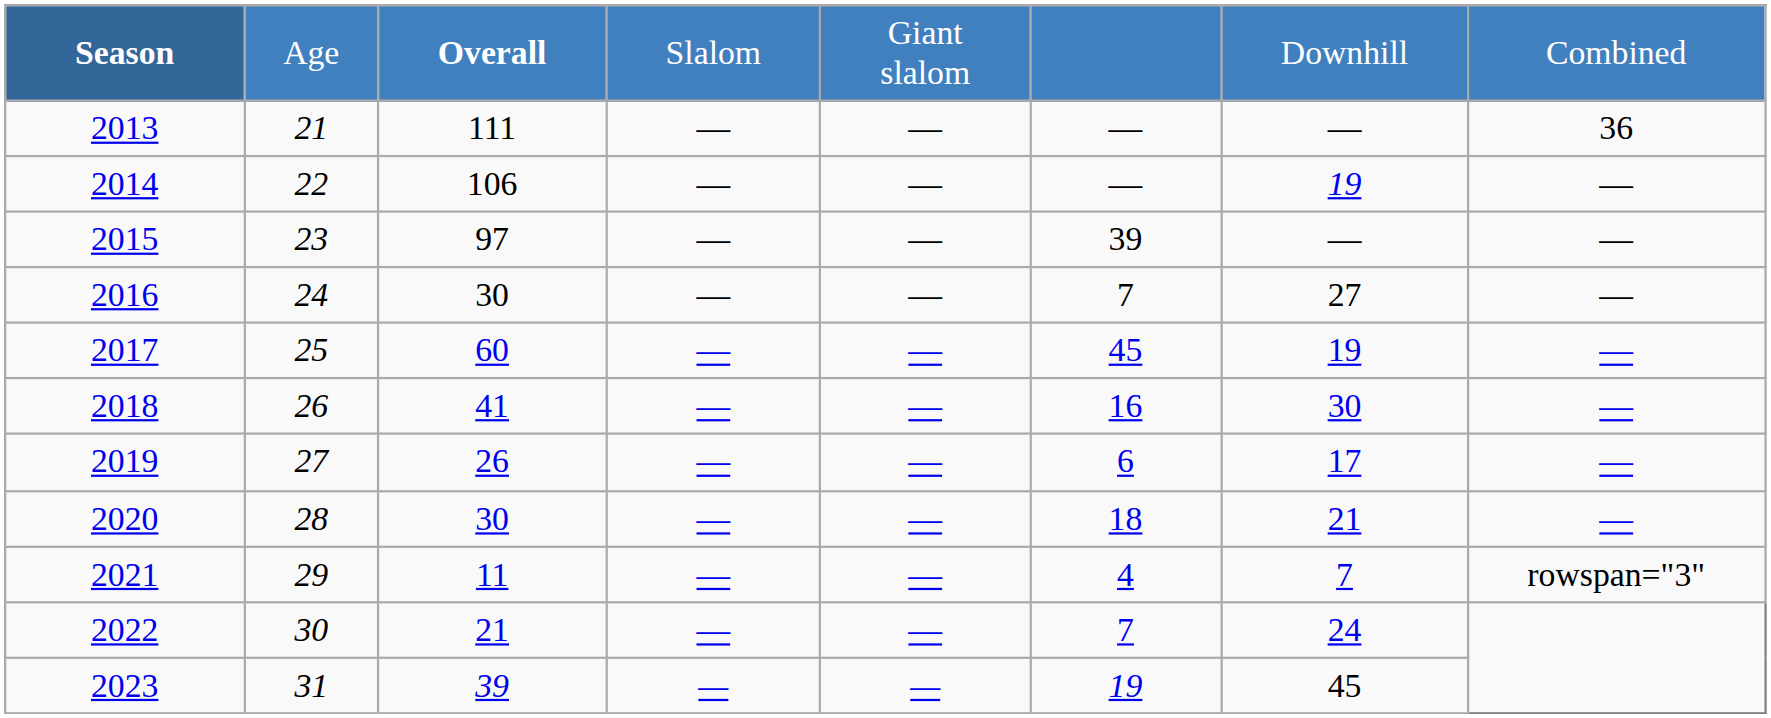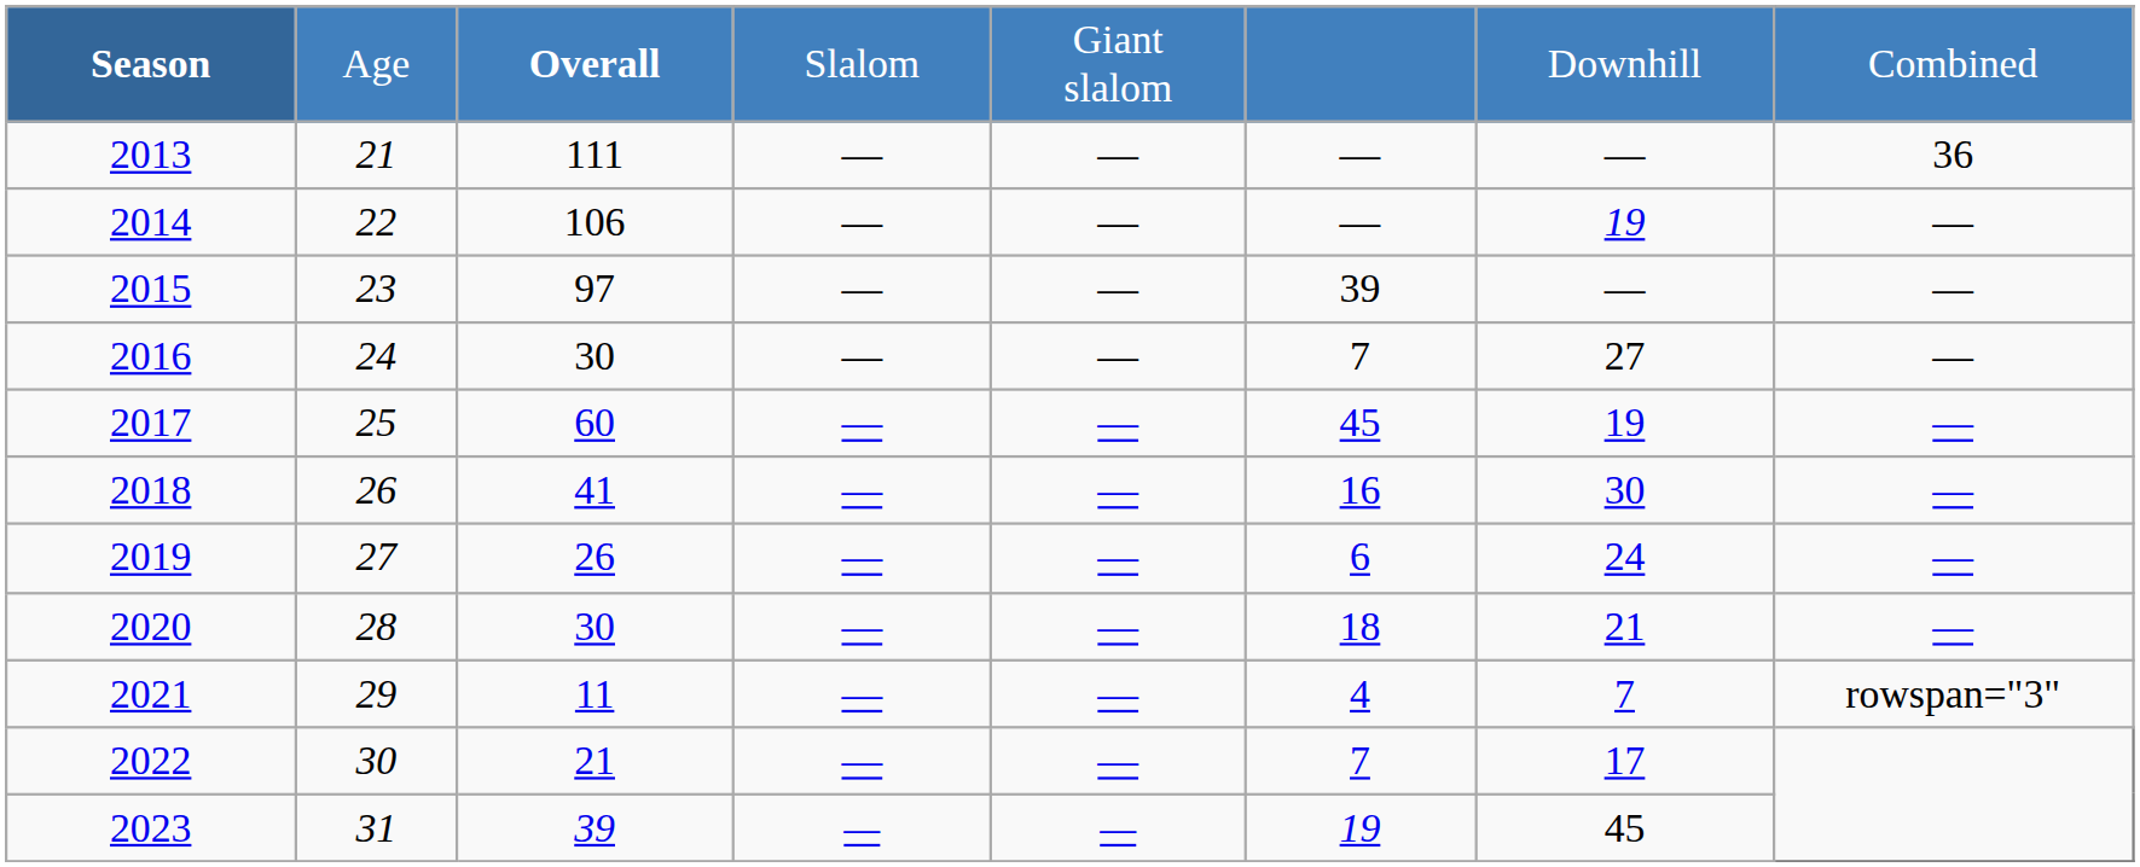2019 | column 7: 17 -> 24
2022 | column 7: 24 -> 17
